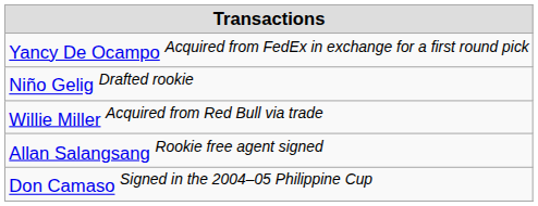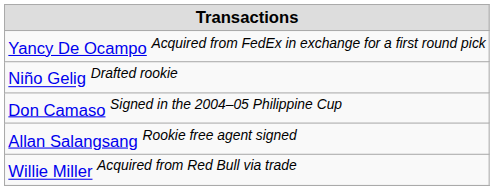row 4 | column 1: Willie Miller Acquired from Red Bull via trade -> Don Camaso Signed in the 2004–05 Philippine Cup
row 6 | column 1: Don Camaso Signed in the 2004–05 Philippine Cup -> Willie Miller Acquired from Red Bull via trade
